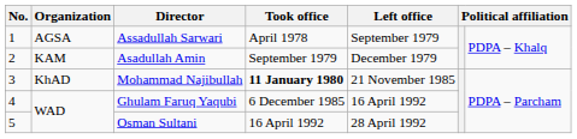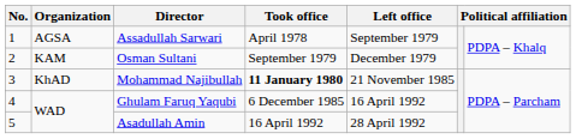2 | Director: Asadullah Amin -> Osman Sultani
5 | Director: Osman Sultani -> Asadullah Amin
